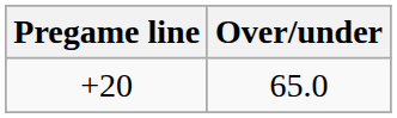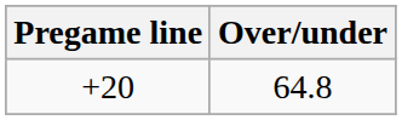+20 | Over/under: 65.0 -> 64.8
